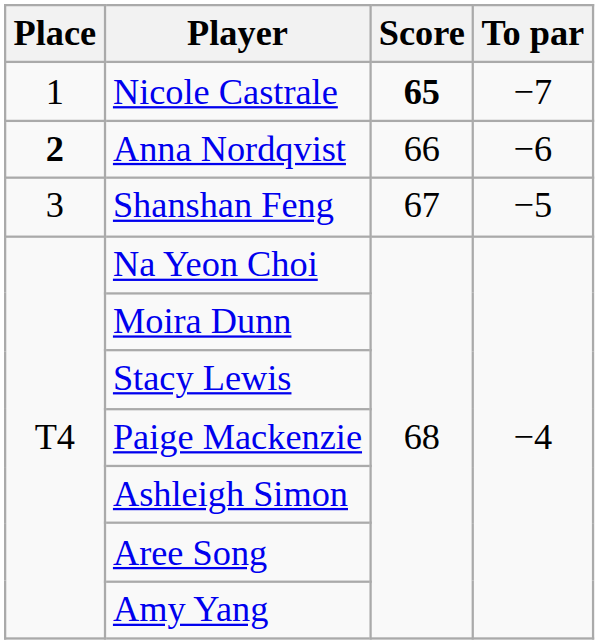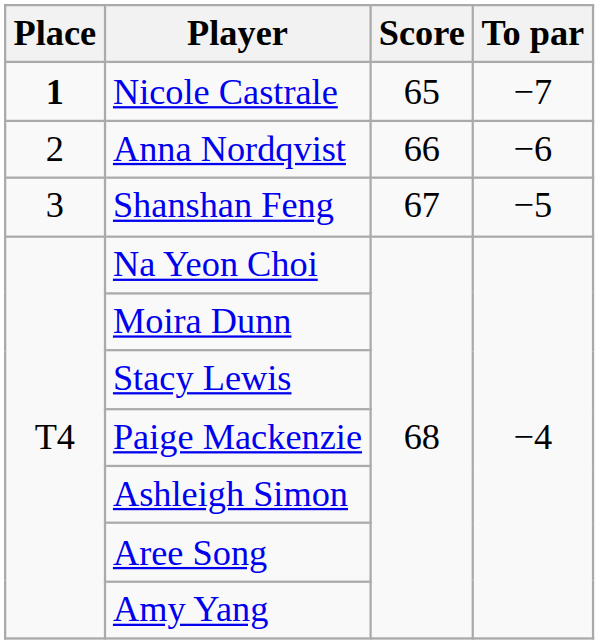Nicole Castrale | Place: normal -> bold
Nicole Castrale | Score: bold -> normal
Anna Nordqvist | Place: bold -> normal
